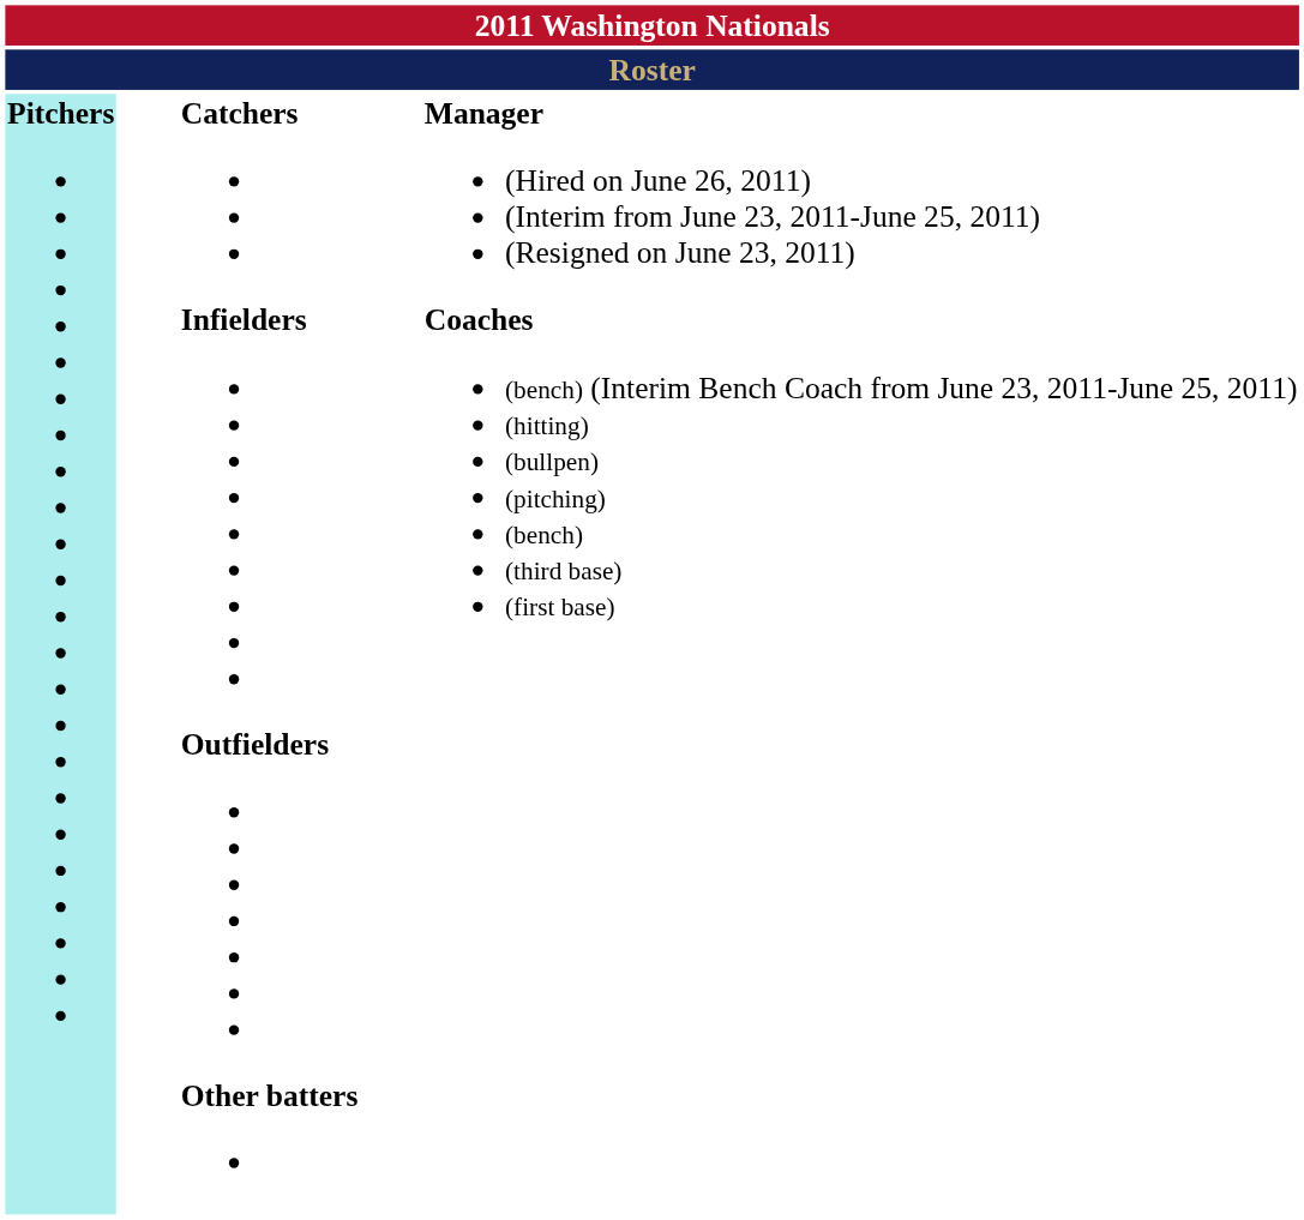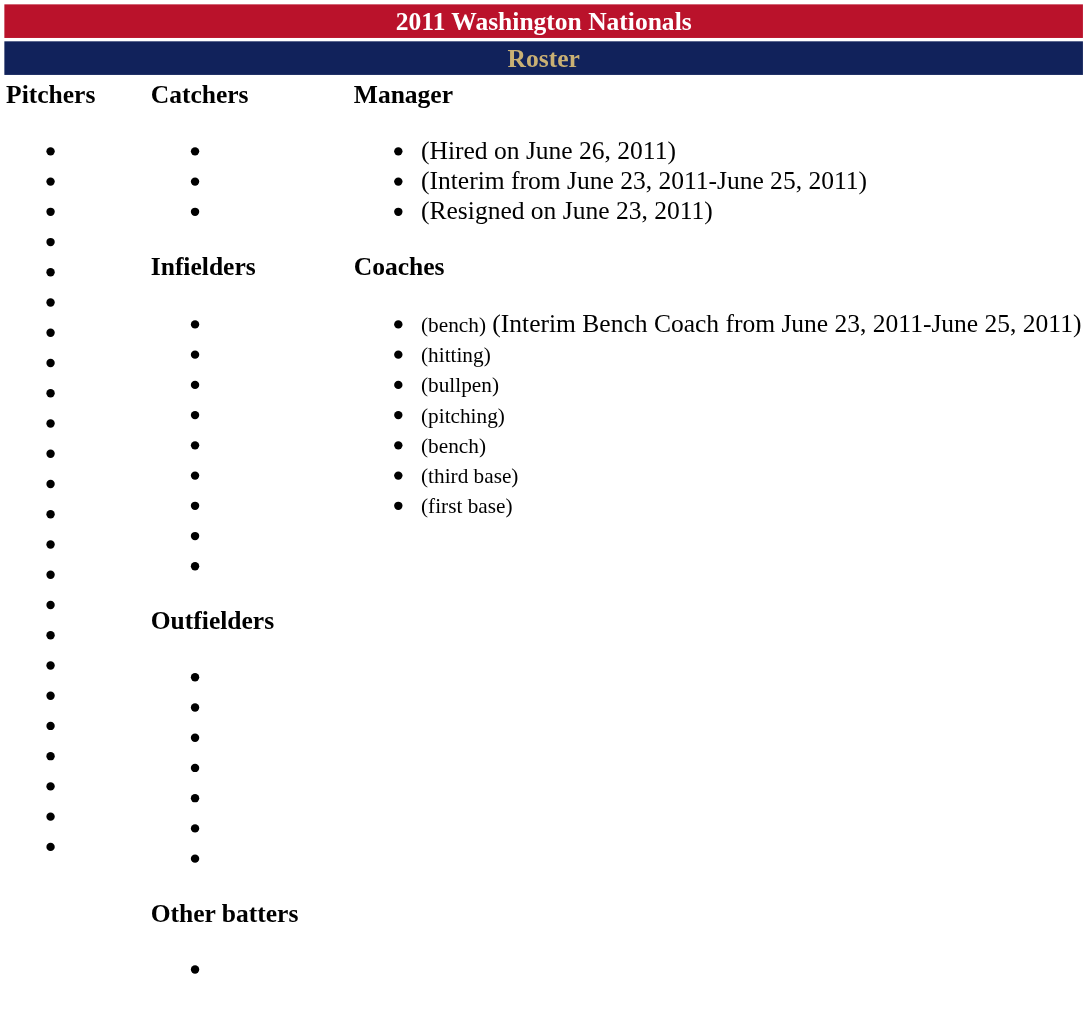Pitchers | column 1: paleturquoise background -> no background
